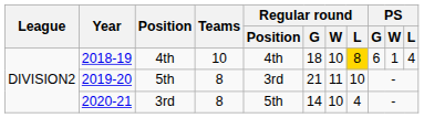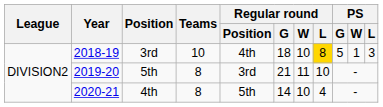row 3 | Position: 4th -> 3rd
row 3 | PS / G: 6 -> 5
row 3 | PS / L: 4 -> 3
row 5 | Position: 3rd -> 4th
